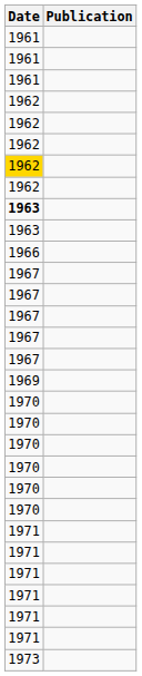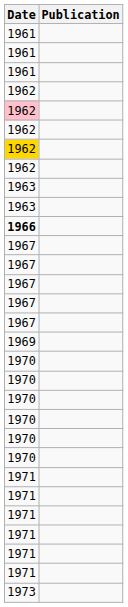row 6 | Date: no background -> pink background
row 10 | Date: bold -> normal
row 12 | Date: normal -> bold
